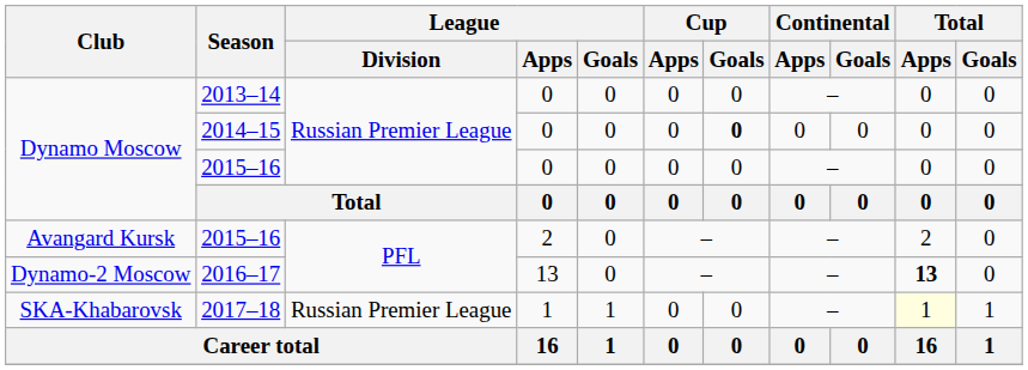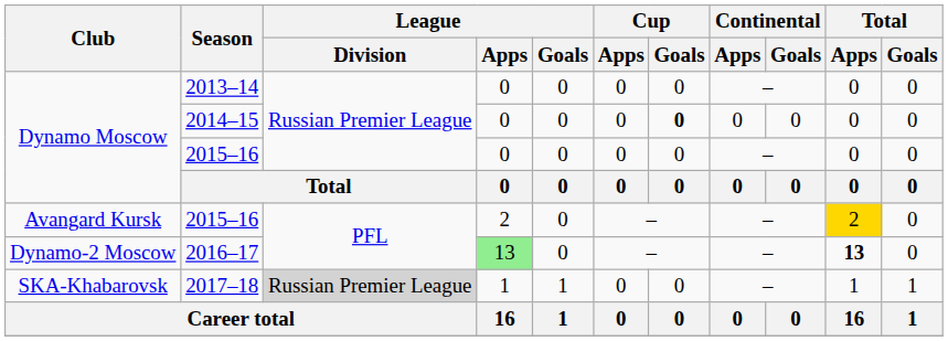Avangard Kursk / 2015–16 | Total / Apps: no background -> gold background
2016–17 | League / Apps: no background -> lightgreen background
2017–18 | League / Division: no background -> lightgrey background
2017–18 | Total / Apps: lightyellow background -> no background
